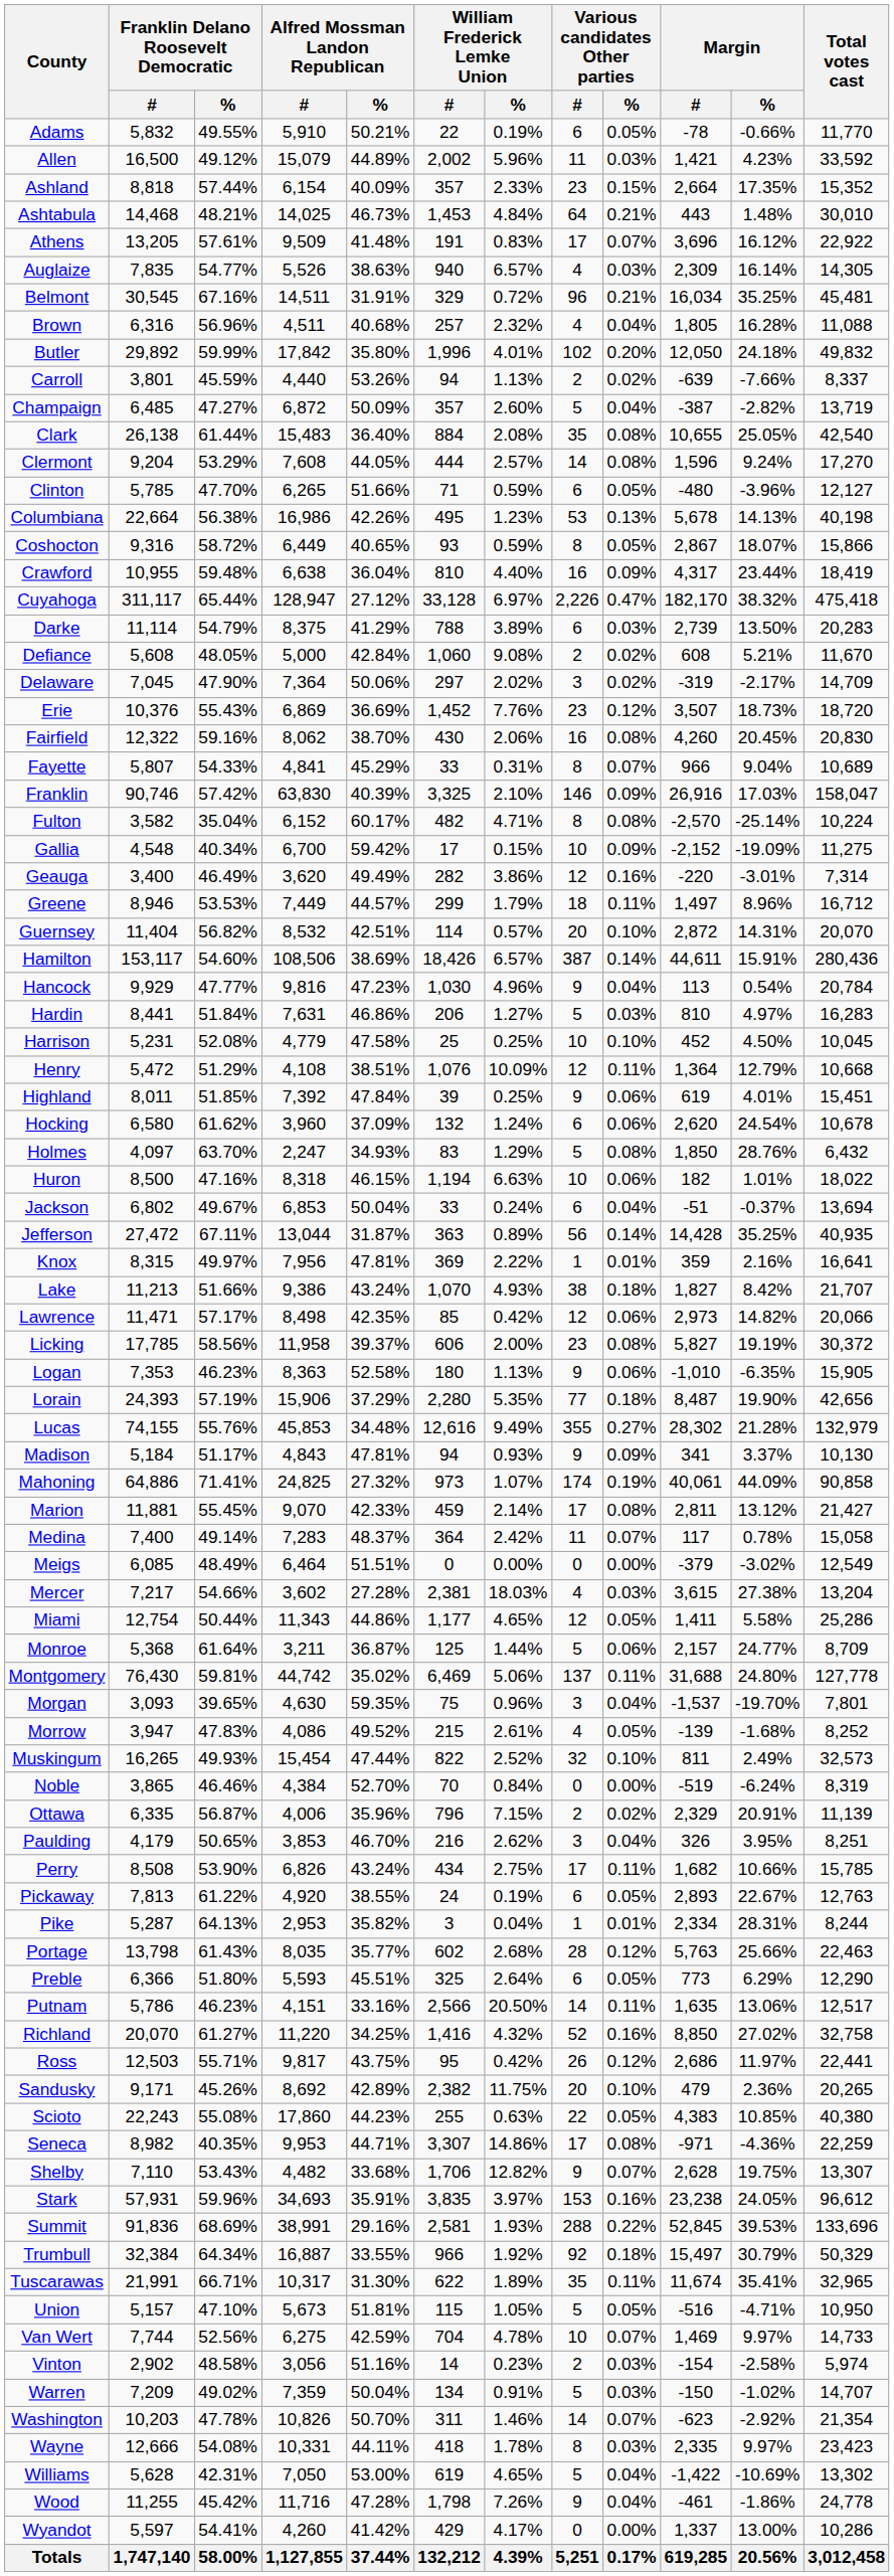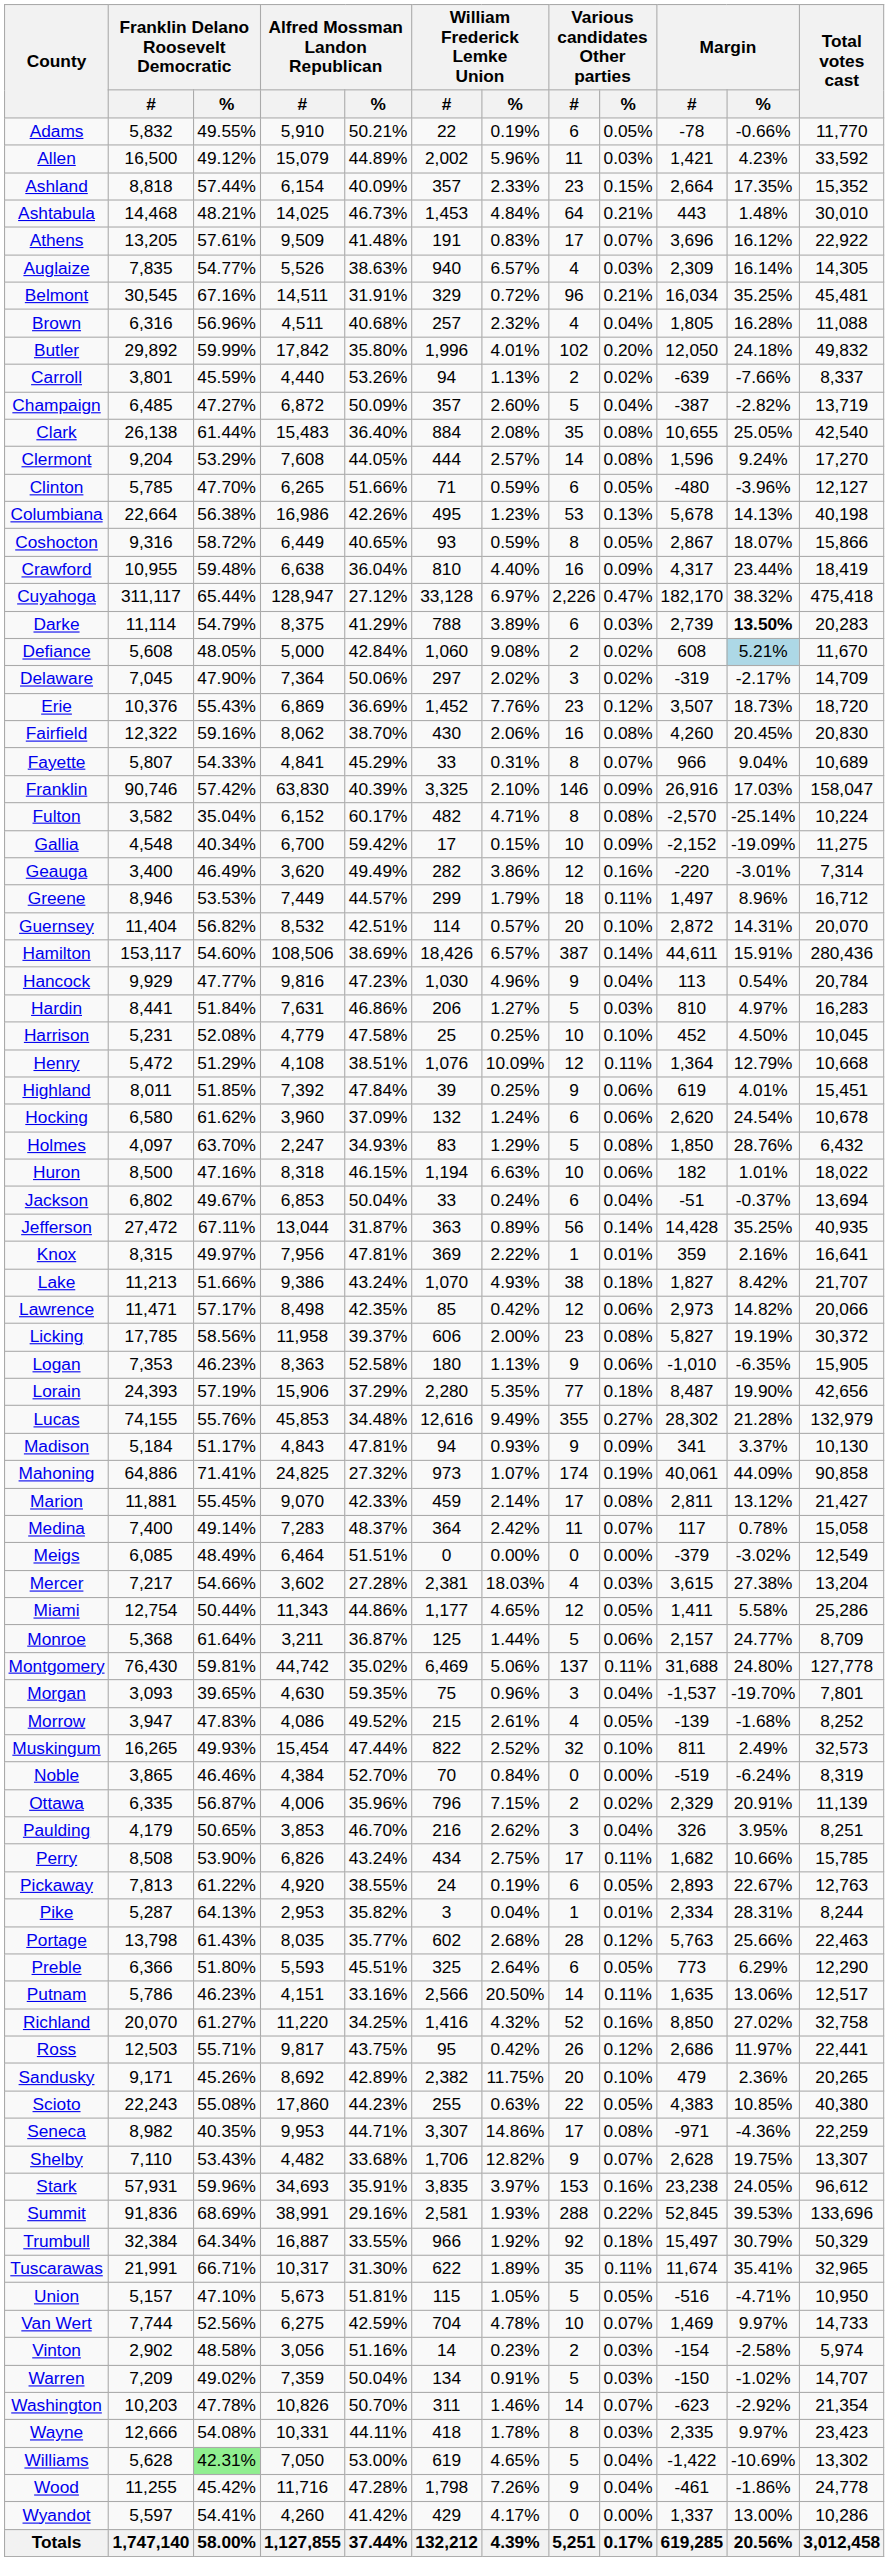Darke | Margin / %: normal -> bold
Defiance | Margin / %: no background -> lightblue background
Williams | Franklin Delano Roosevelt Democratic / %: no background -> lightgreen background
